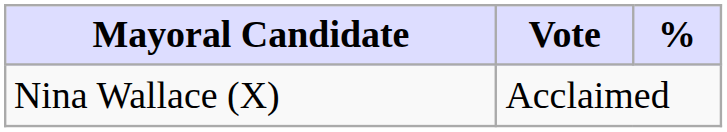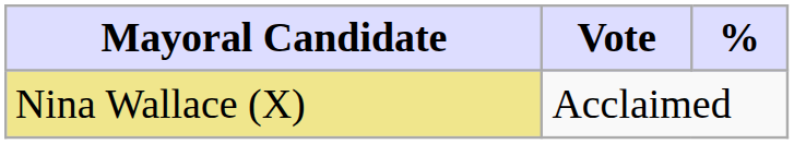Nina Wallace (X) | Mayoral Candidate: no background -> khaki background
